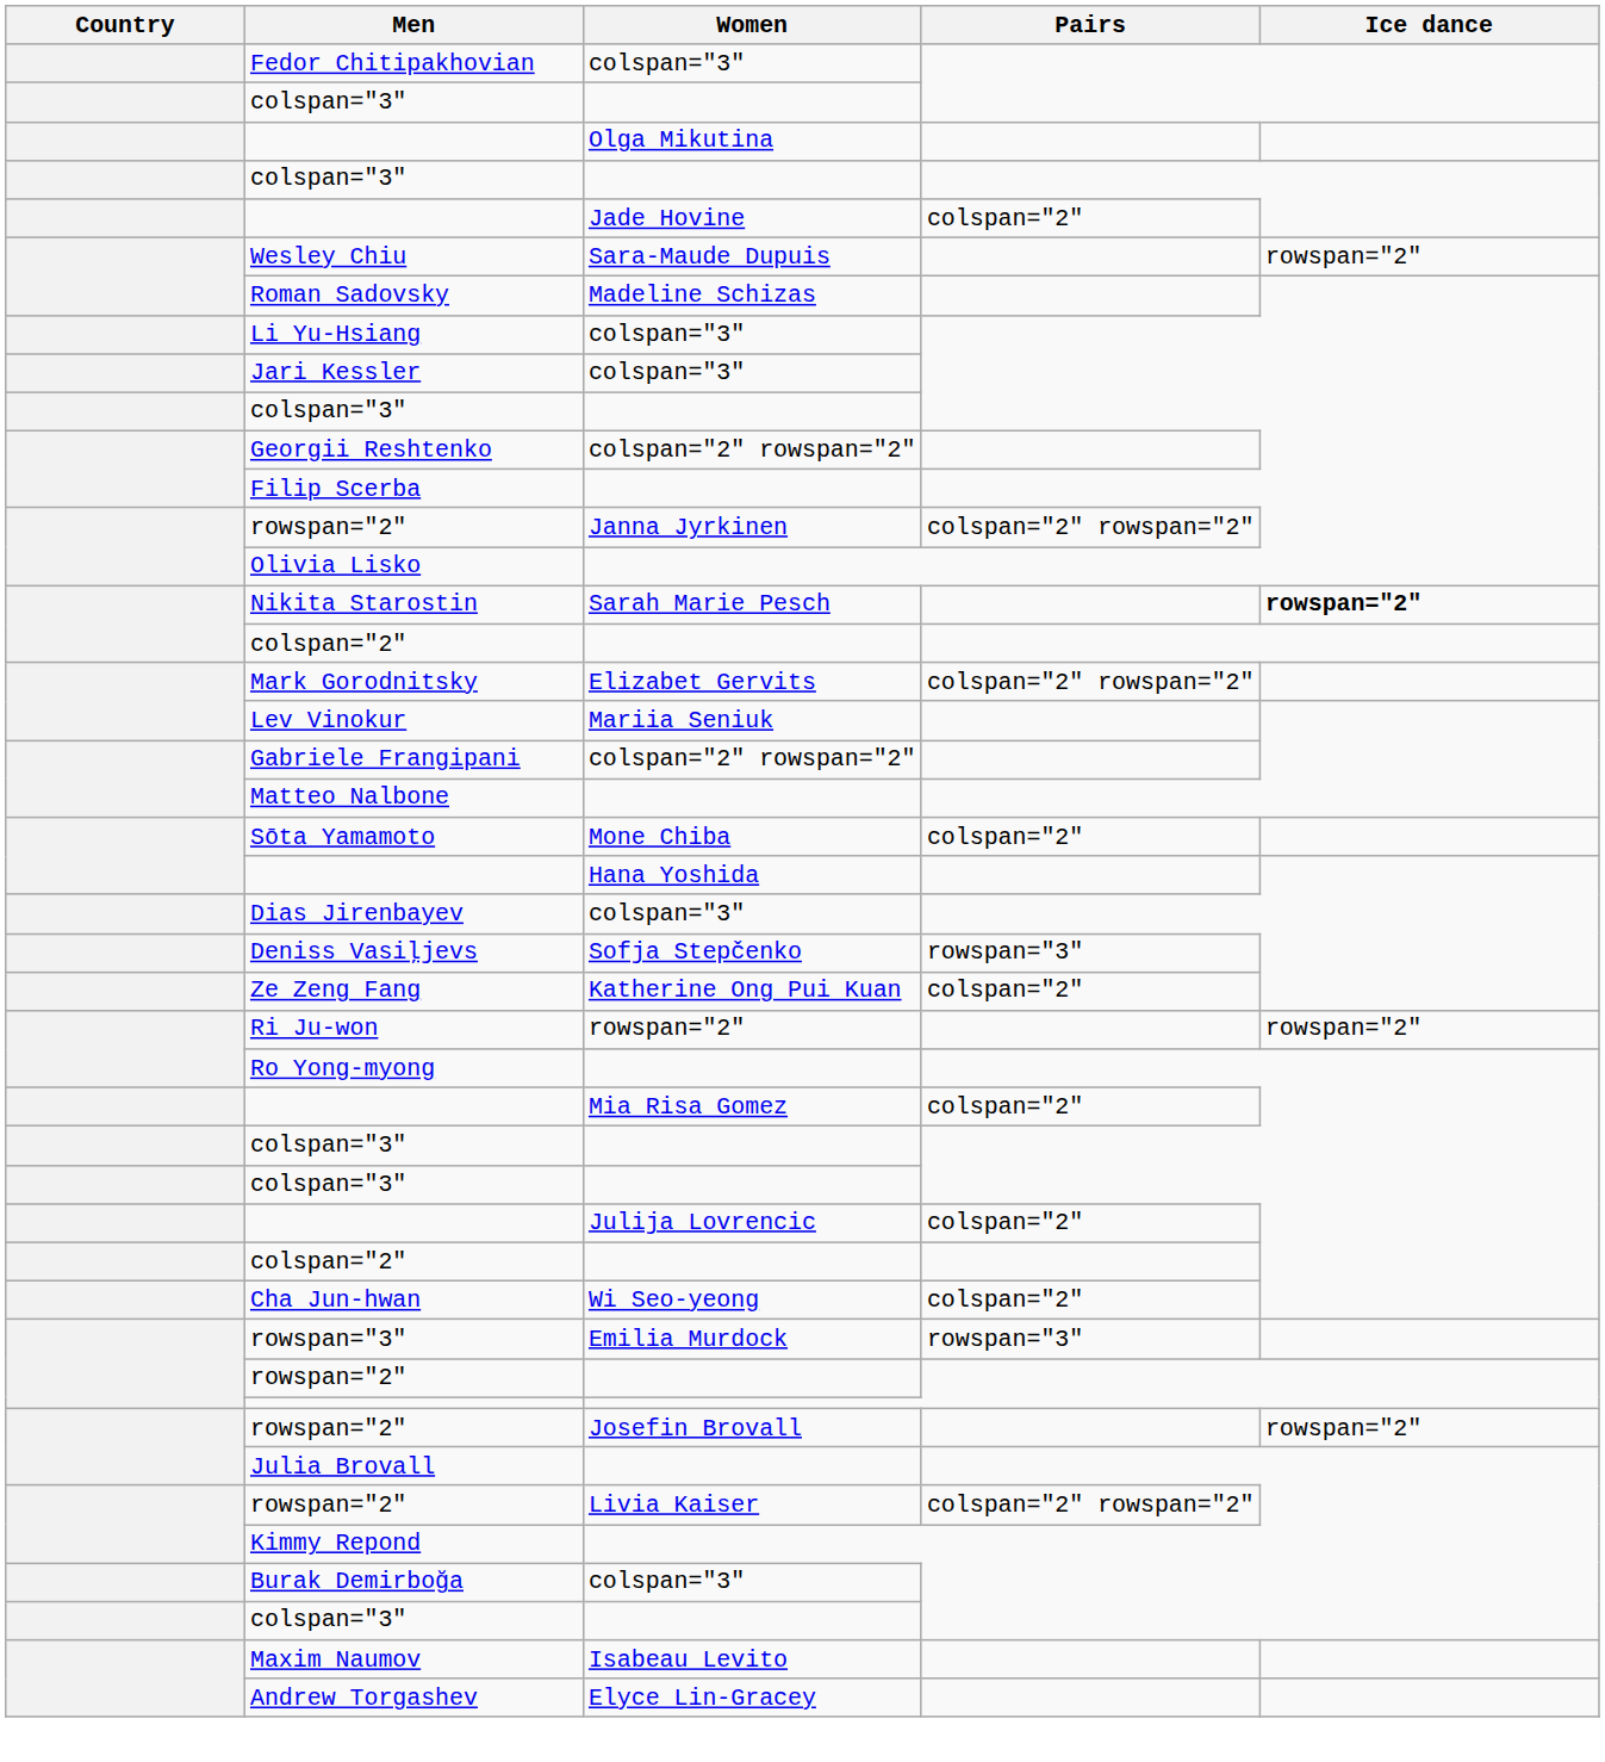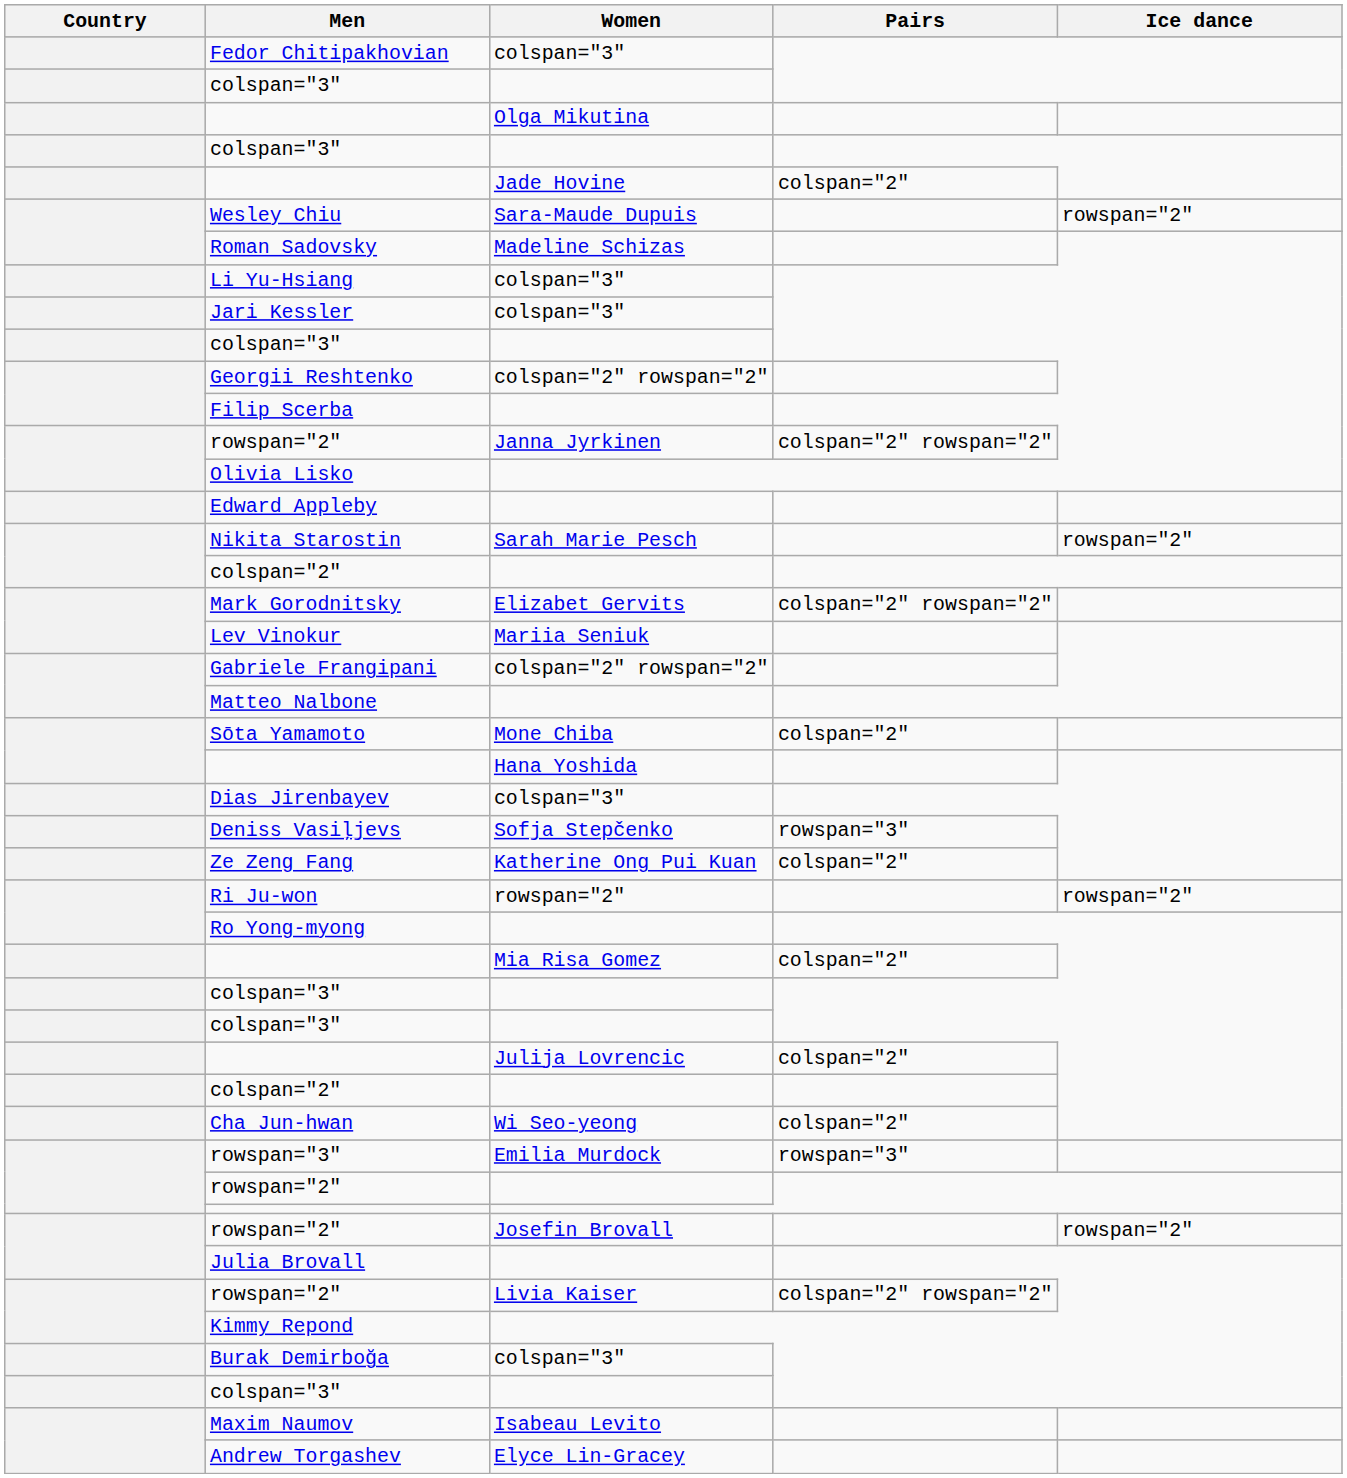+ row: Edward Appleby
Nikita Starostin | Ice dance: bold -> normal
